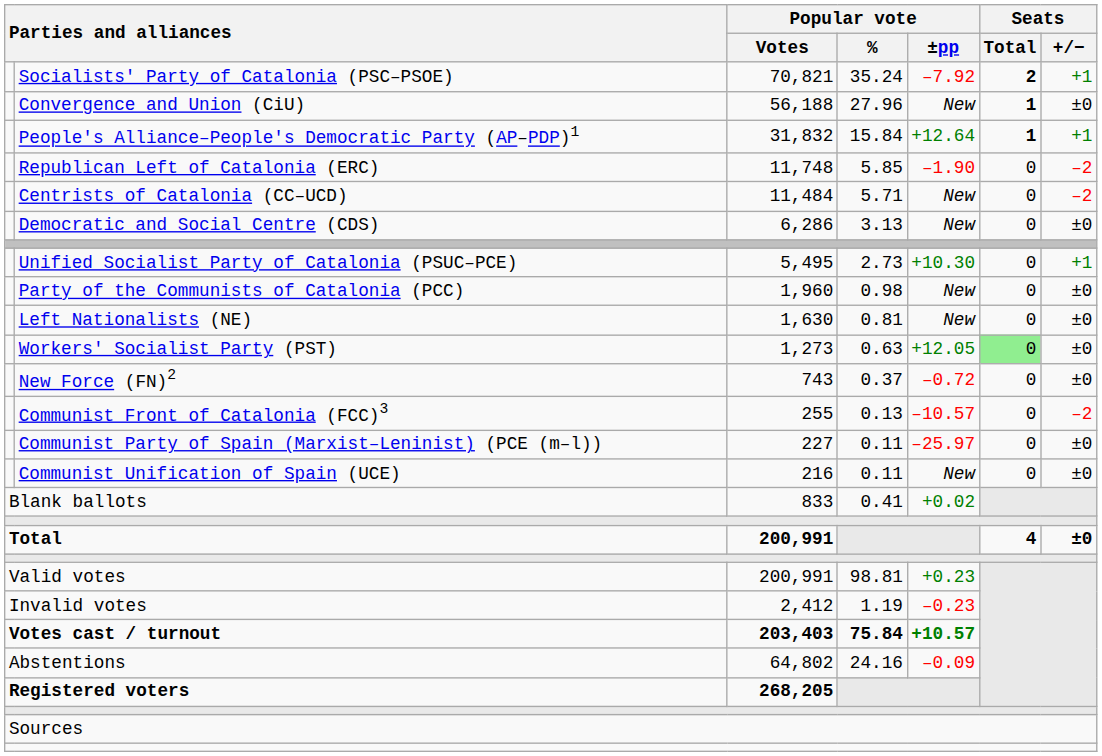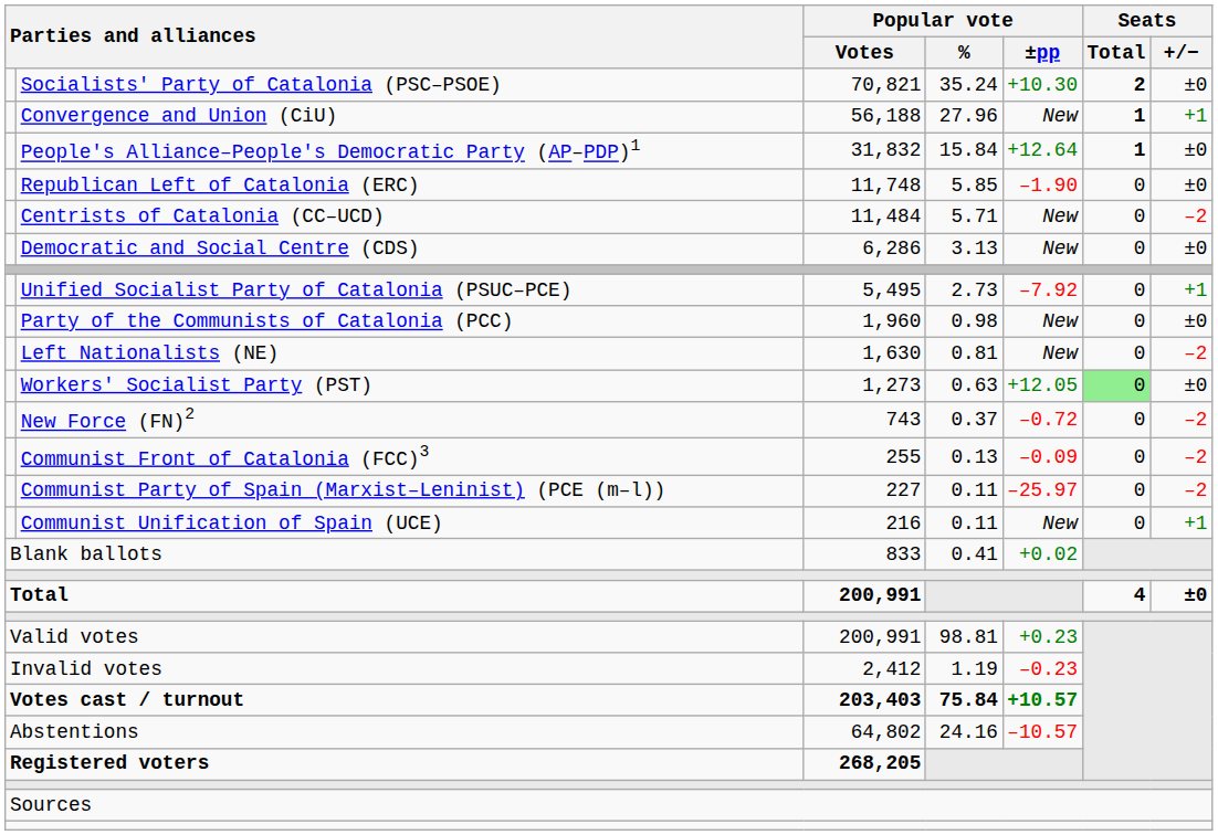Socialists' Party of Catalonia (PSC–PSOE) | Popular vote / ±pp: –7.92 -> +10.30
Socialists' Party of Catalonia (PSC–PSOE) | Seats / +/−: +1 -> ±0
Convergence and Union (CiU) | Seats / +/−: ±0 -> +1
People's Alliance–People's Democratic Party (AP–PDP)1 | Seats / +/−: +1 -> ±0
Republican Left of Catalonia (ERC) | Seats / +/−: –2 -> ±0
Unified Socialist Party of Catalonia (PSUC–PCE) | Popular vote / ±pp: +10.30 -> –7.92
Left Nationalists (NE) | Seats / +/−: ±0 -> –2
New Force (FN)2 | Seats / +/−: ±0 -> –2
Communist Front of Catalonia (FCC)3 | Popular vote / ±pp: –10.57 -> –0.09
Communist Party of Spain (Marxist–Leninist) (PCE (m–l)) | Seats / +/−: ±0 -> –2
Communist Unification of Spain (UCE) | Seats / +/−: ±0 -> +1
Abstentions | Popular vote / ±pp: –0.09 -> –10.57
